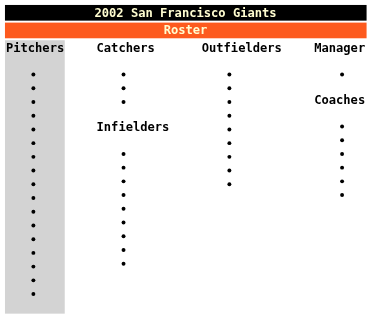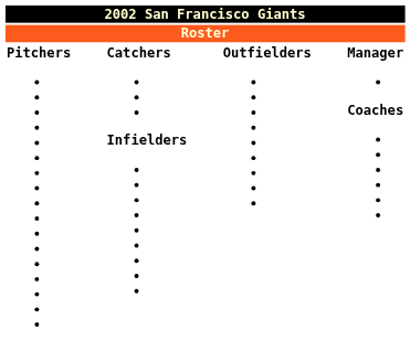Pitchers | column 1: lightgrey background -> no background
